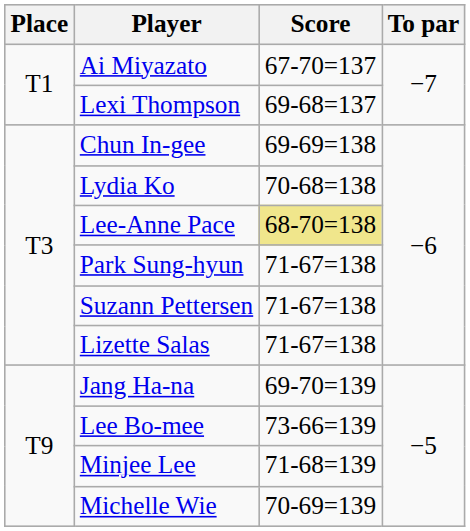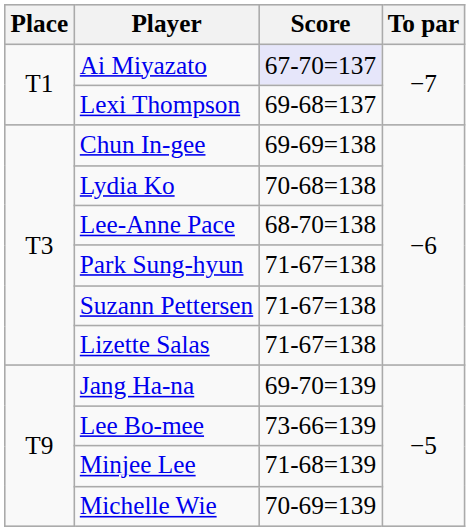Ai Miyazato | Score: no background -> lavender background
Lee-Anne Pace | Score: khaki background -> no background
